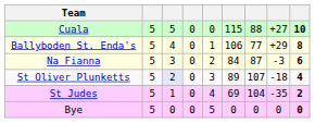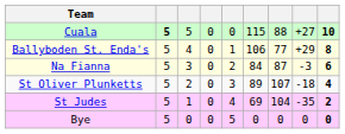Cuala | column 2: normal -> bold
St Oliver Plunketts | column 3: lavender background -> no background
